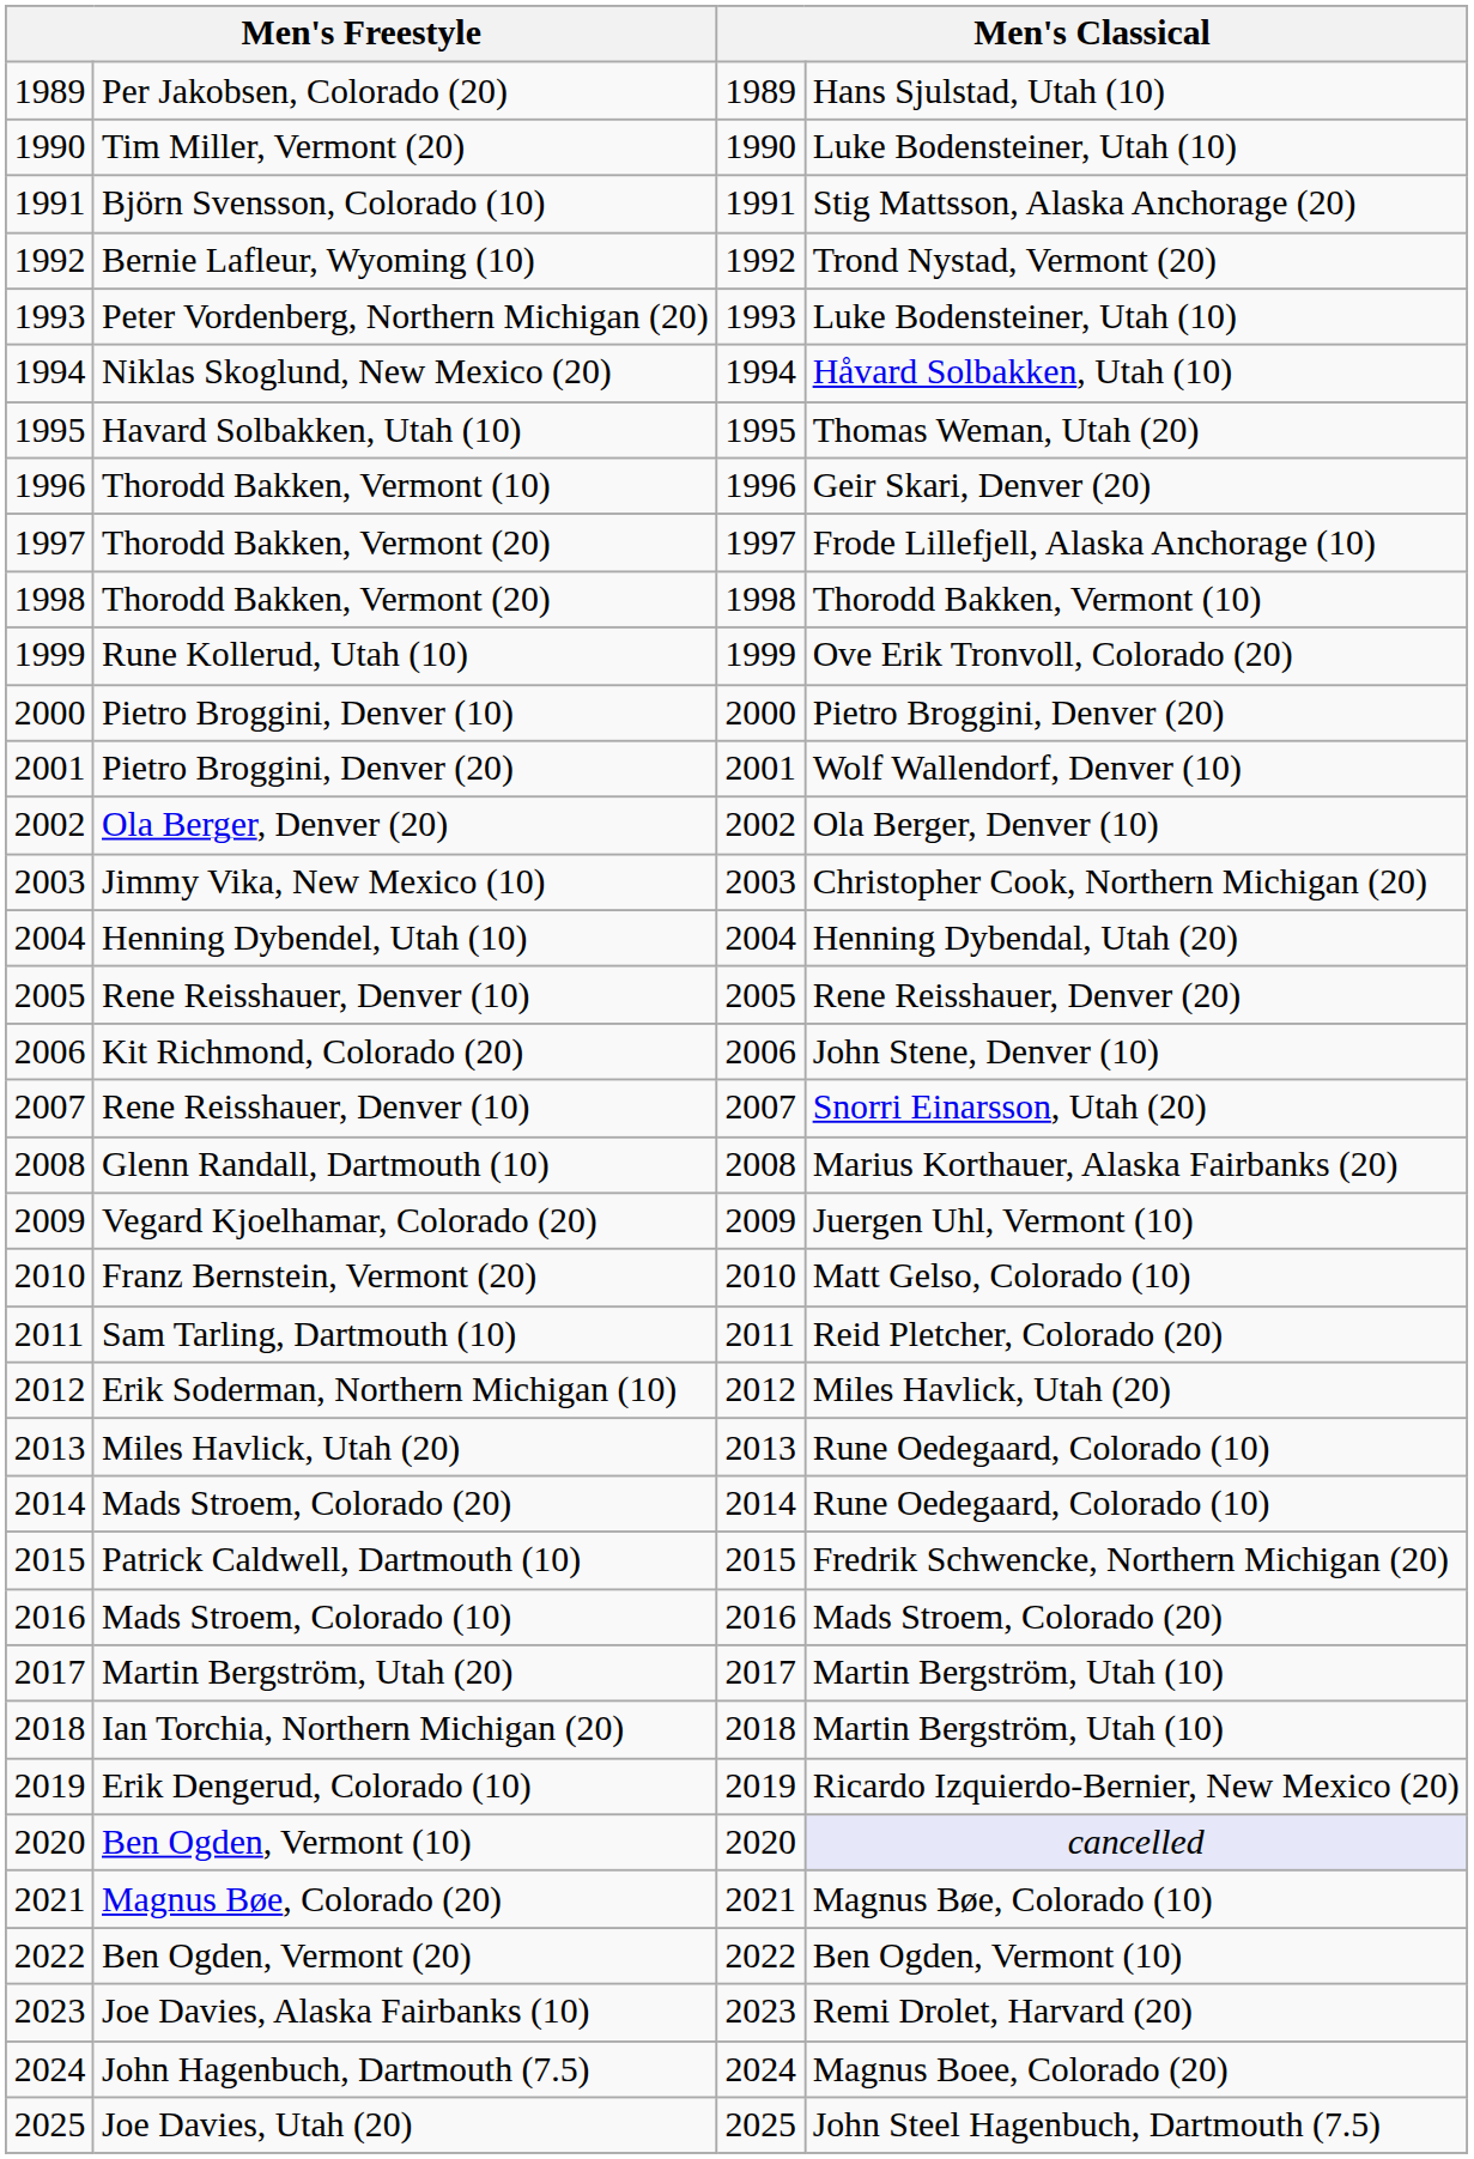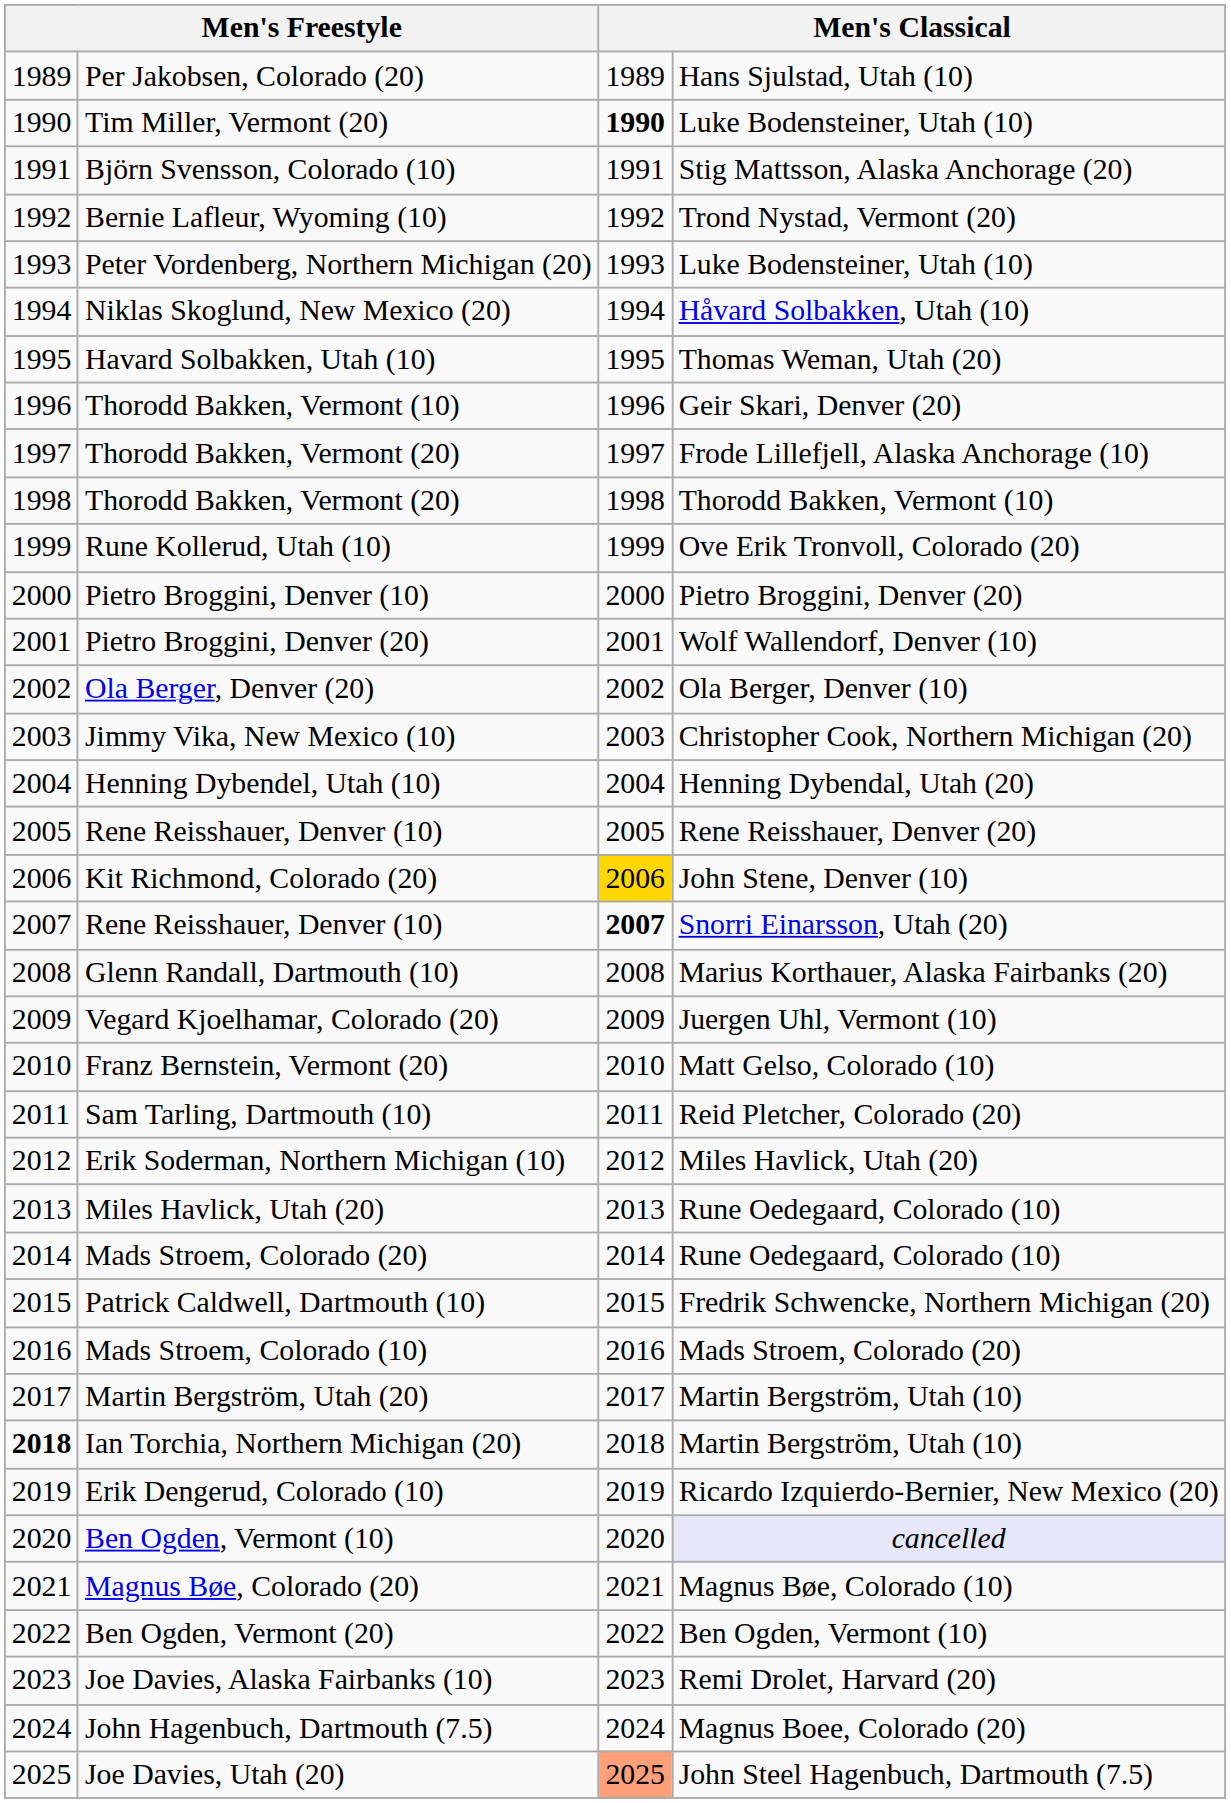Tim Miller, Vermont (20) | column 3: normal -> bold
Kit Richmond, Colorado (20) | column 3: no background -> gold background
Rene Reisshauer, Denver (10) / Snorri Einarsson, Utah (20) | column 3: normal -> bold
Ian Torchia, Northern Michigan (20) | column 1: normal -> bold
Joe Davies, Utah (20) | column 3: no background -> lightsalmon background
